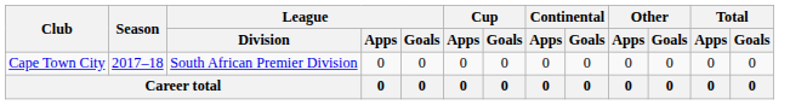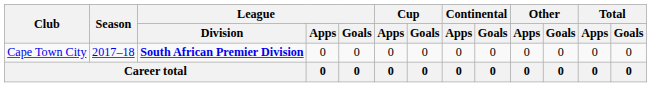Cape Town City | League / Division: normal -> bold
